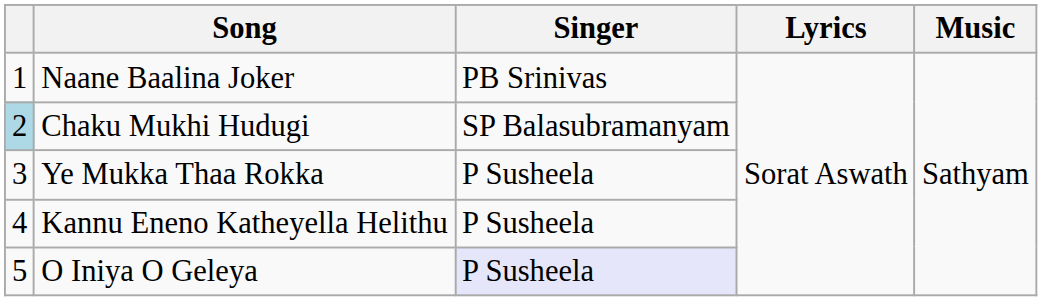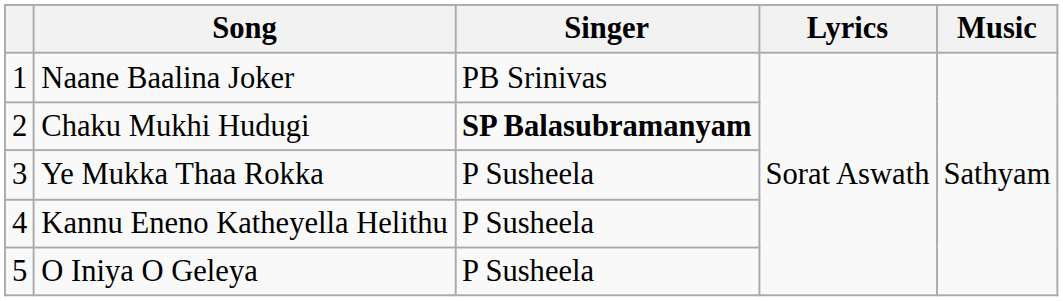Chaku Mukhi Hudugi | column 1: lightblue background -> no background
Chaku Mukhi Hudugi | Singer: normal -> bold
O Iniya O Geleya | Singer: lavender background -> no background
